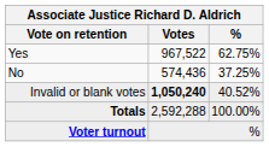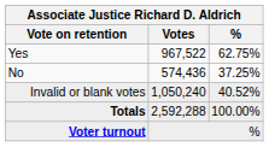Invalid or blank votes | Votes: bold -> normal
